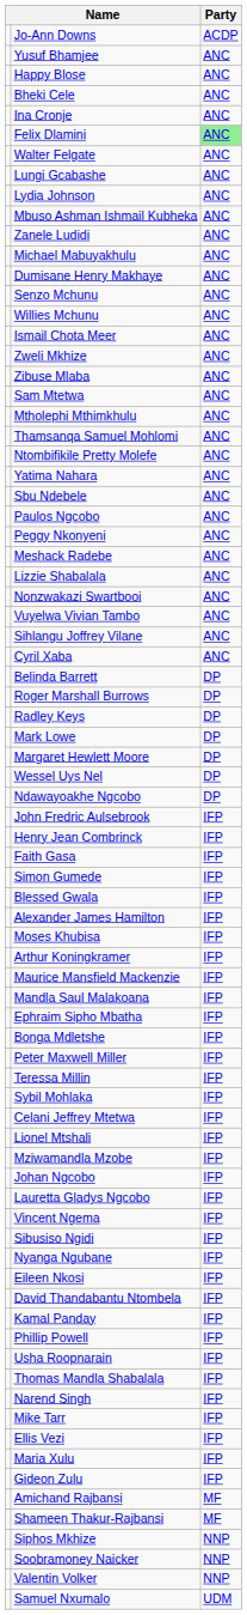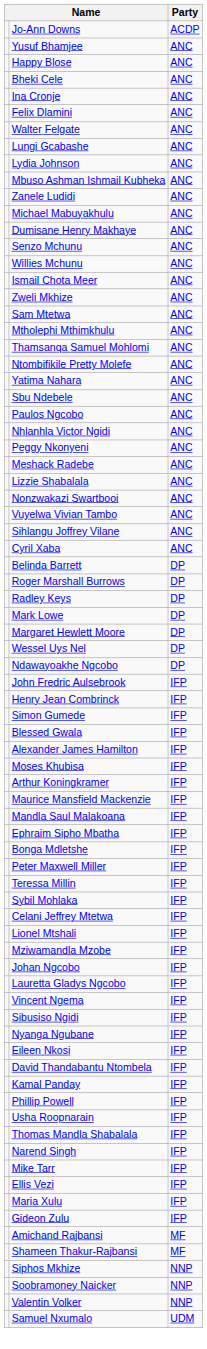Felix Dlamini | Party: lightgreen background -> no background
- row: Zibuse Mlaba | ANC
+ row: Nhlanhla Victor Ngidi | ANC
- row: Faith Gasa | IFP
